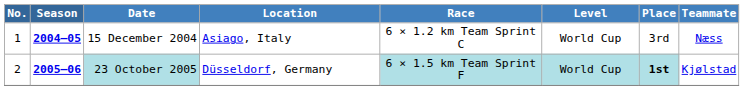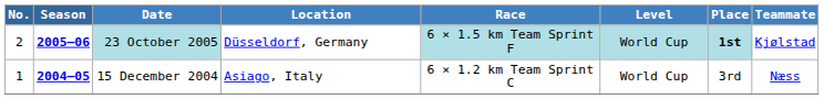rows swapped: 15 December 2004 <-> 23 October 2005
